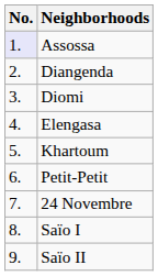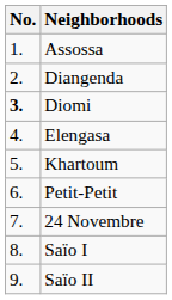Assossa | No.: lavender background -> no background
Diomi | No.: normal -> bold
